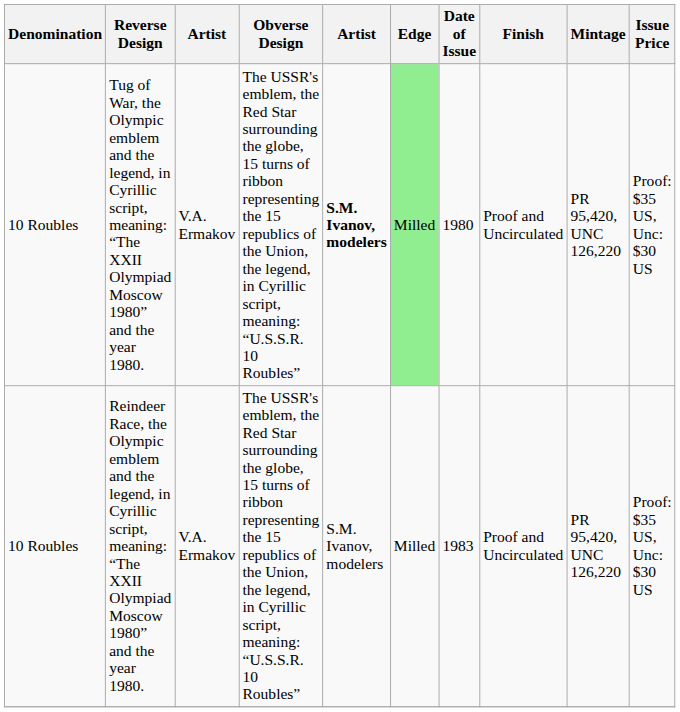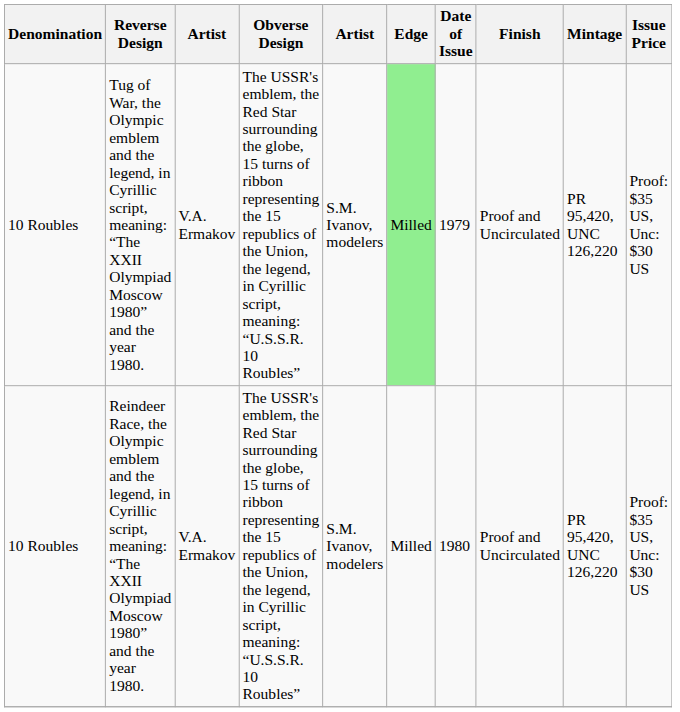row 2 | column 5: bold -> normal
row 2 | Date of Issue: 1980 -> 1979
row 3 | Date of Issue: 1983 -> 1980
